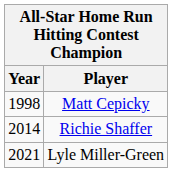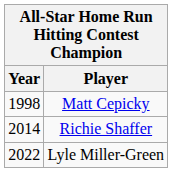Lyle Miller-Green | Year: 2021 -> 2022
